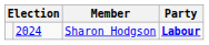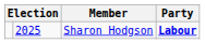Sharon Hodgson | column 2: 2024 -> 2025
